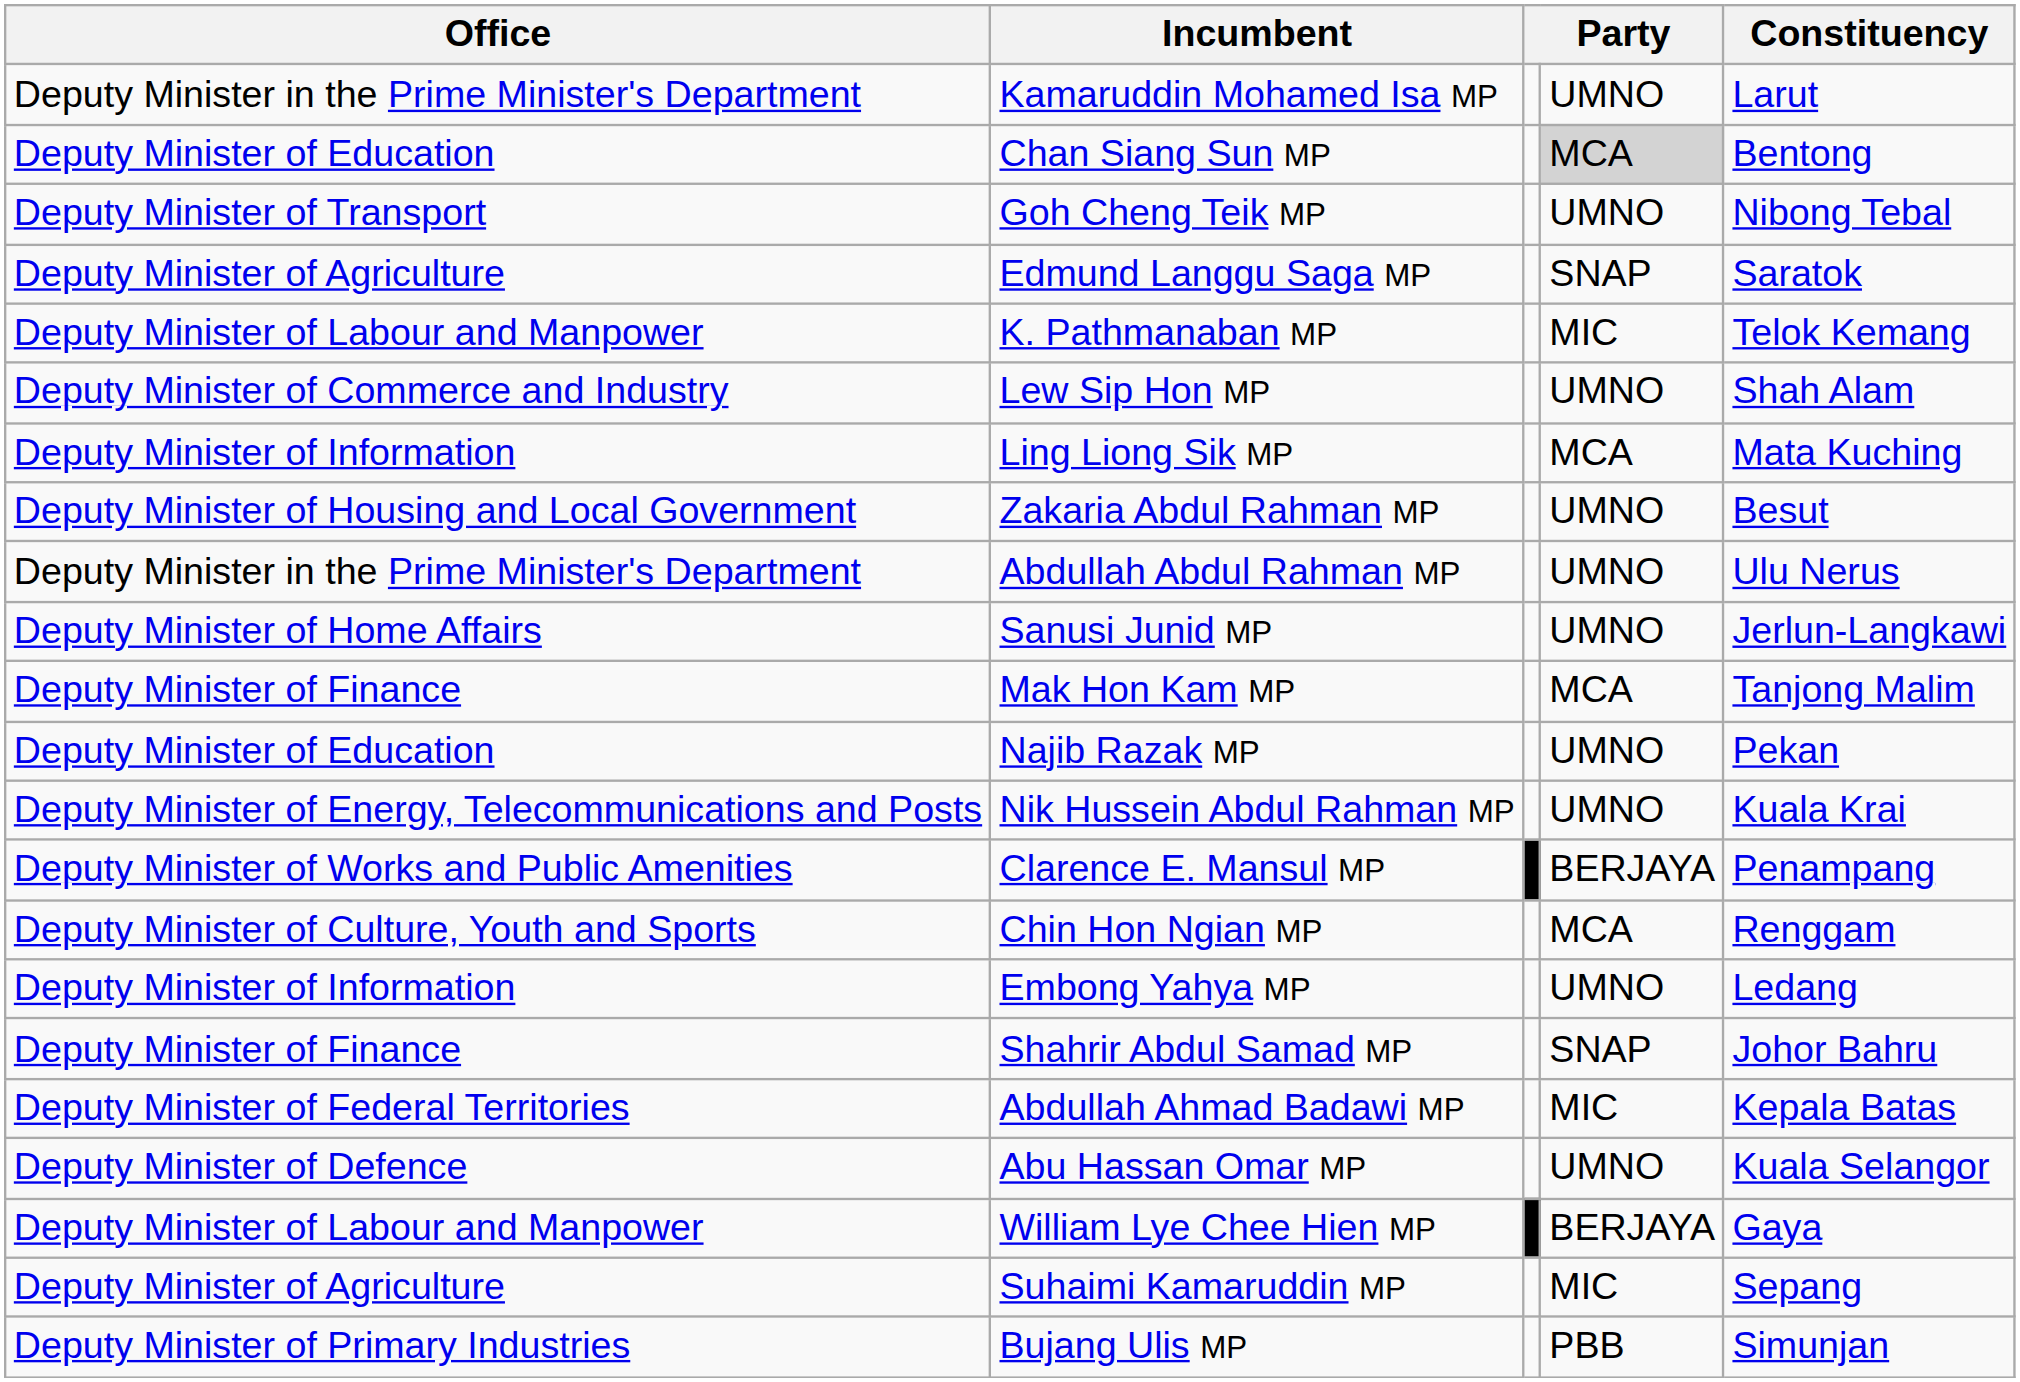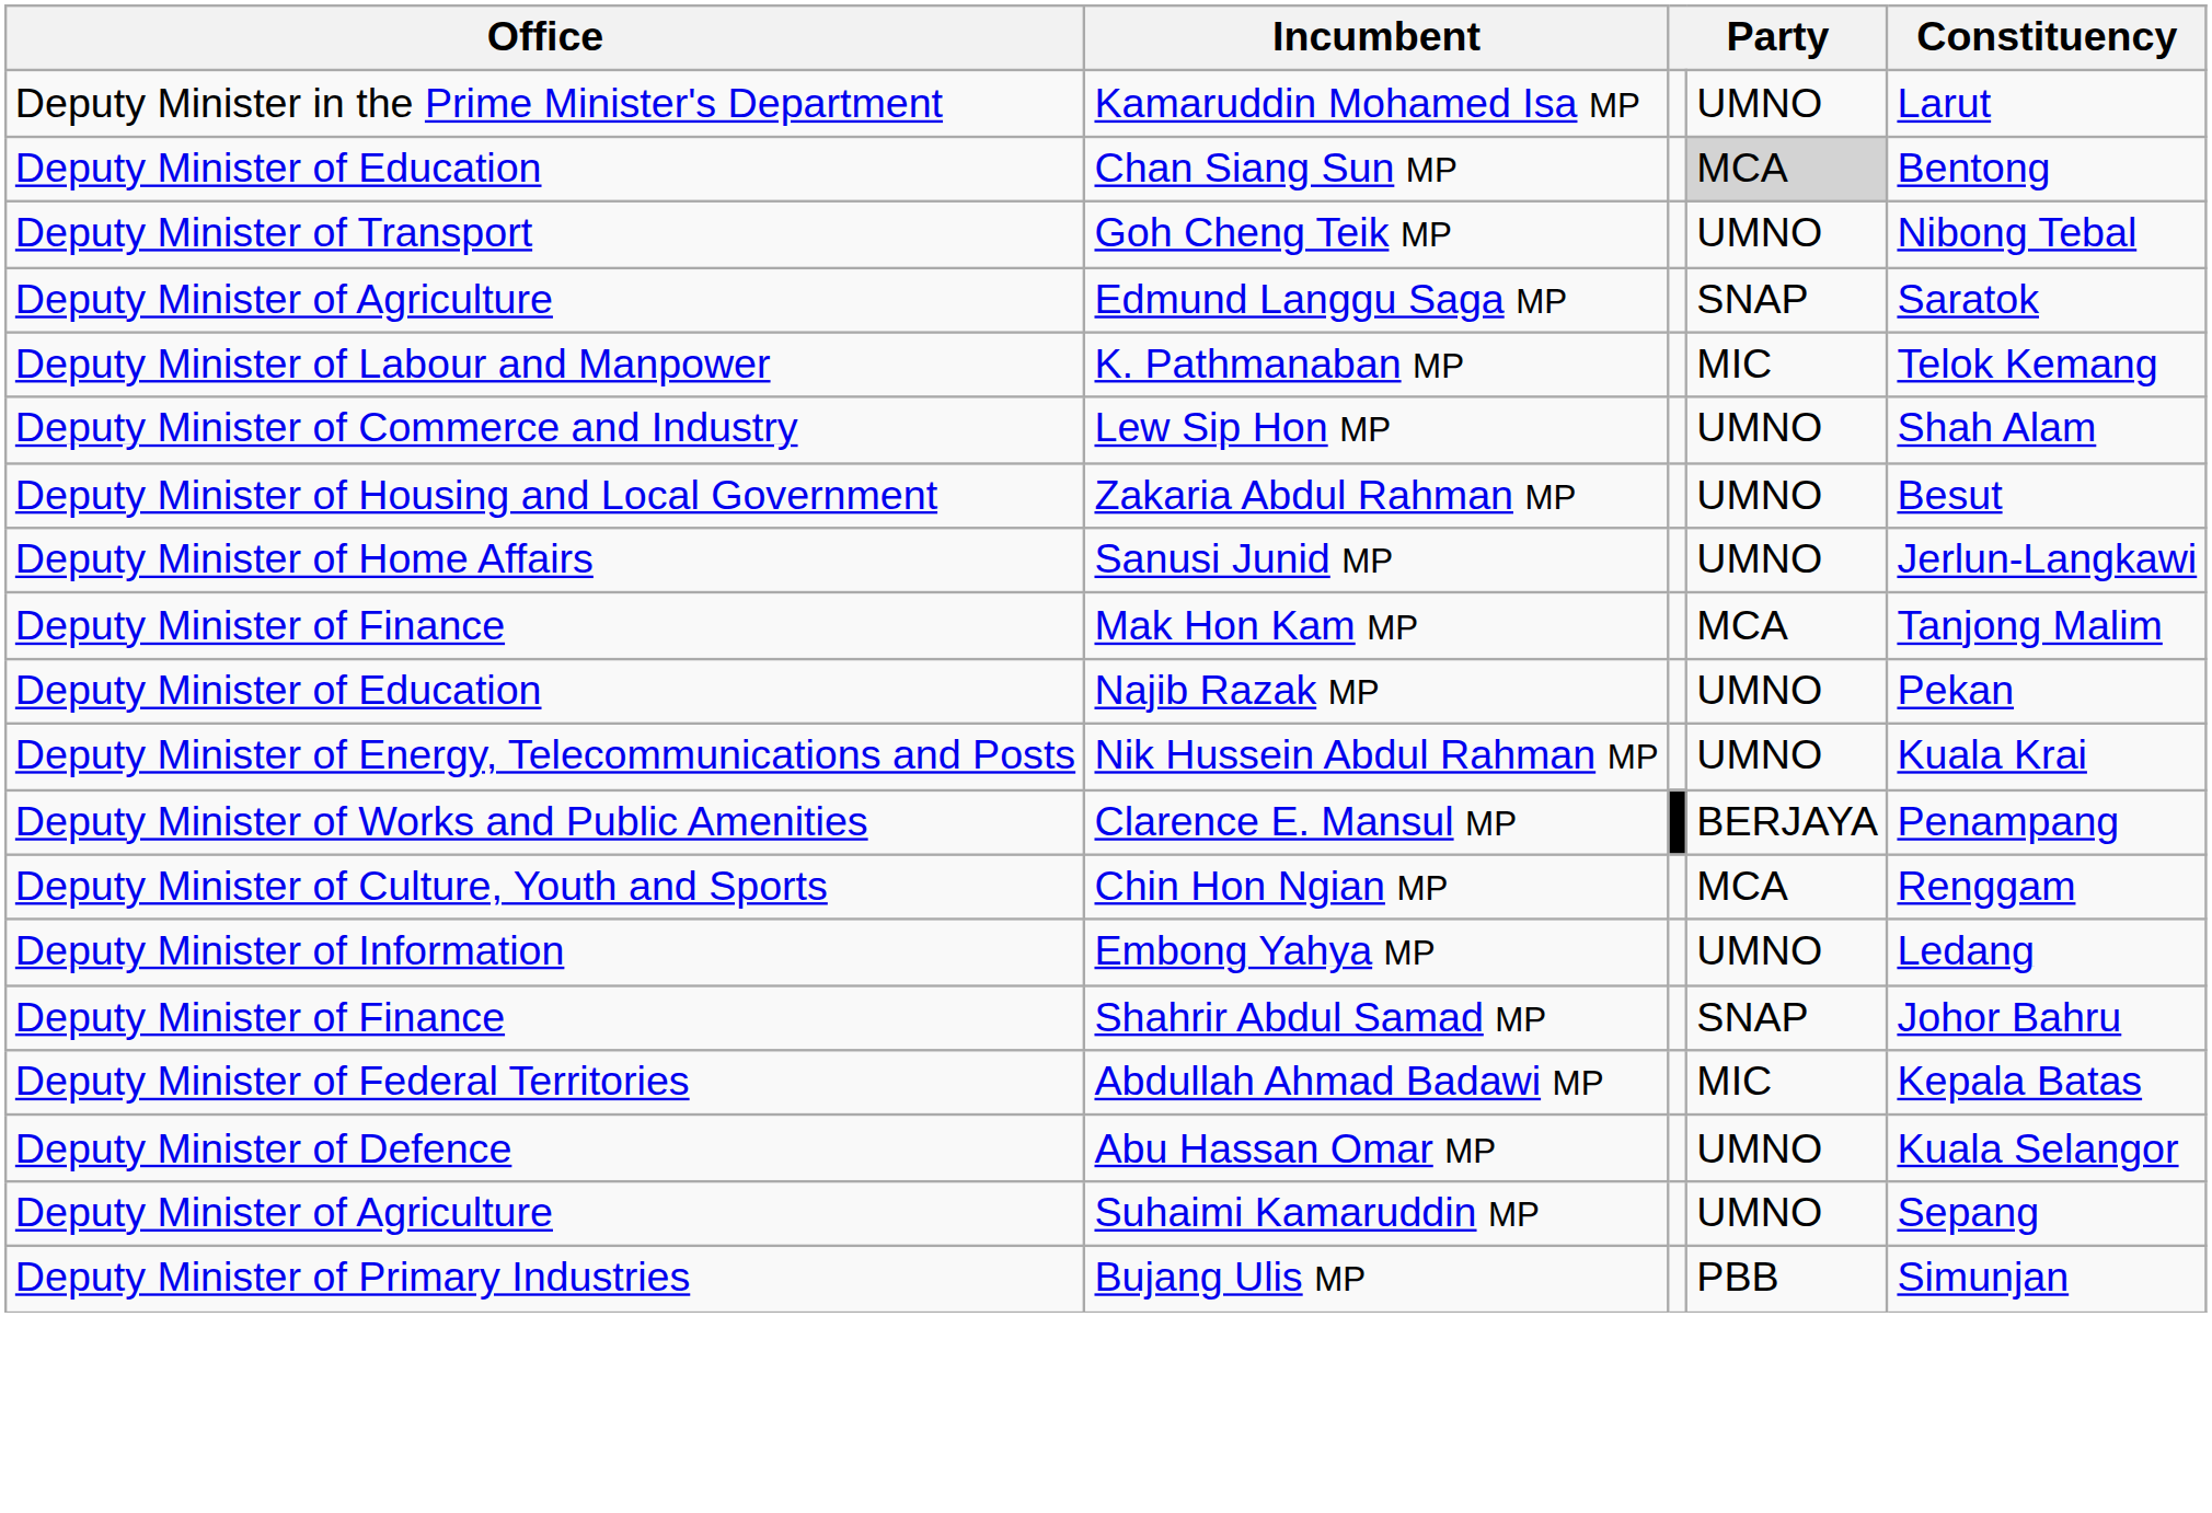- row: Deputy Minister of Information | Ling Liong Sik MP | MCA | Mata Kuching
- row: Deputy Minister in the Prime Minister's Department | Abdullah Abdul Rahman MP | UMNO | Ulu Nerus
- row: Deputy Minister of Labour and Manpower | William Lye Chee Hien MP | BERJAYA | Gaya
Suhaimi Kamaruddin MP | column 4: MIC -> UMNO
